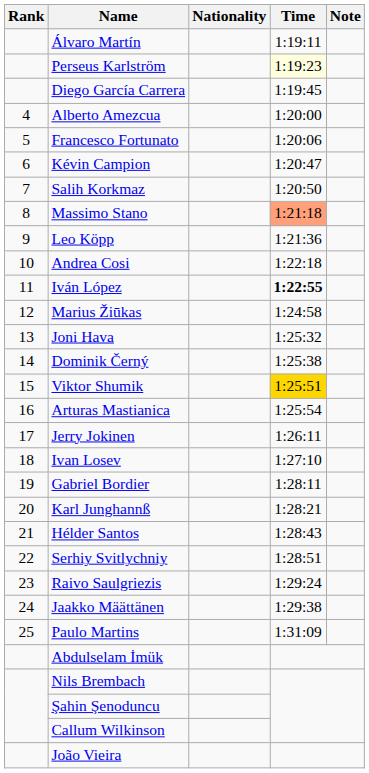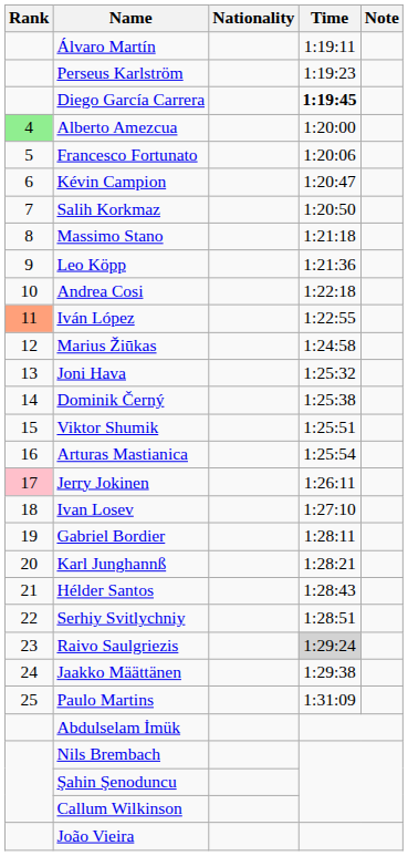Perseus Karlström | Time: lightyellow background -> no background
Diego García Carrera | Time: normal -> bold
Alberto Amezcua | Rank: no background -> lightgreen background
Massimo Stano | Time: lightsalmon background -> no background
Iván López | Rank: no background -> lightsalmon background
Iván López | Time: bold -> normal
Viktor Shumik | Time: gold background -> no background
Jerry Jokinen | Rank: no background -> pink background
Raivo Saulgriezis | Time: no background -> lightgrey background
